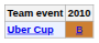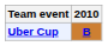Uber Cup | 2010: normal -> bold
